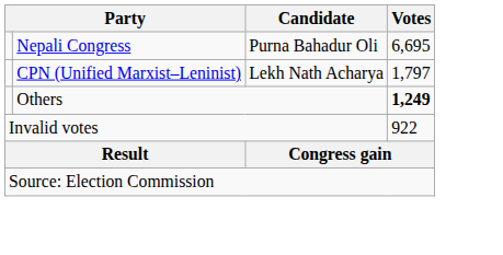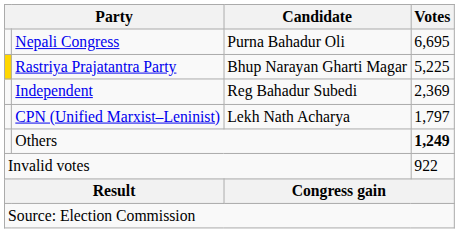+ row: Rastriya Prajatantra Party | Bhup Narayan Gharti Magar | 5,225
+ row: Independent | Reg Bahadur Subedi | 2,369
